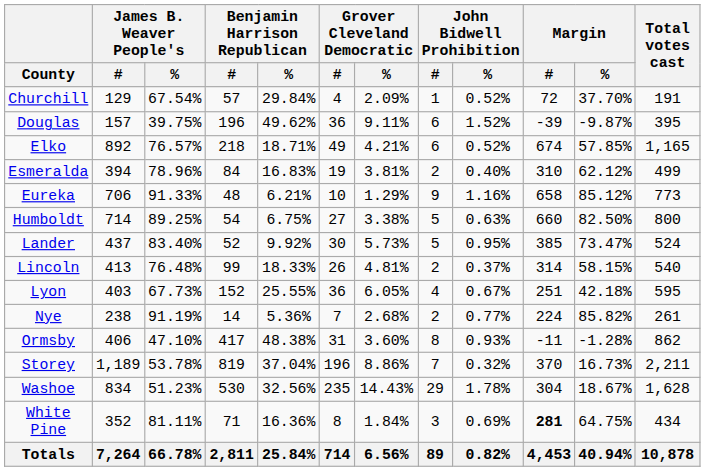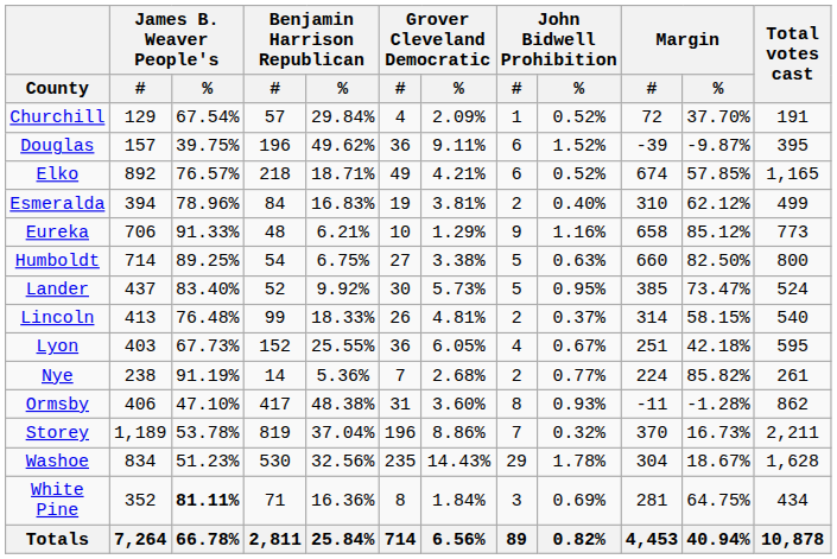White Pine | James B. Weaver People's / %: normal -> bold
White Pine | Margin / #: bold -> normal
